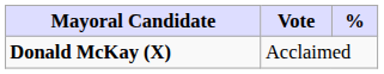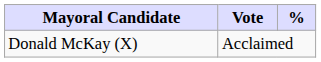Donald McKay (X) | Mayoral Candidate: bold -> normal
